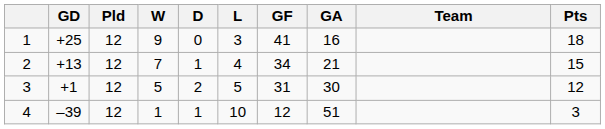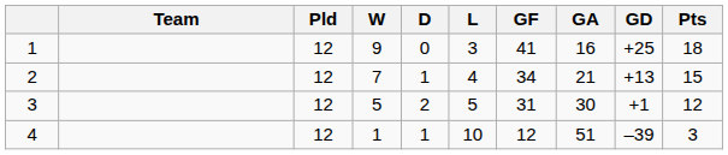columns swapped: Team <-> GD
